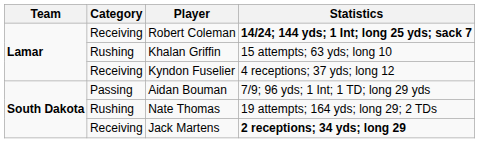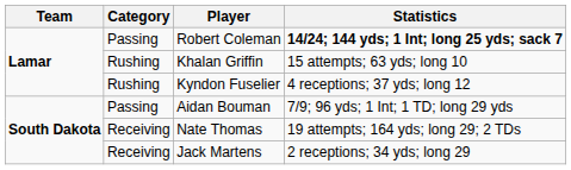Robert Coleman | Category: Receiving -> Passing
Kyndon Fuselier | Category: Receiving -> Rushing
Nate Thomas | Category: Rushing -> Receiving
Jack Martens | Statistics: bold -> normal
